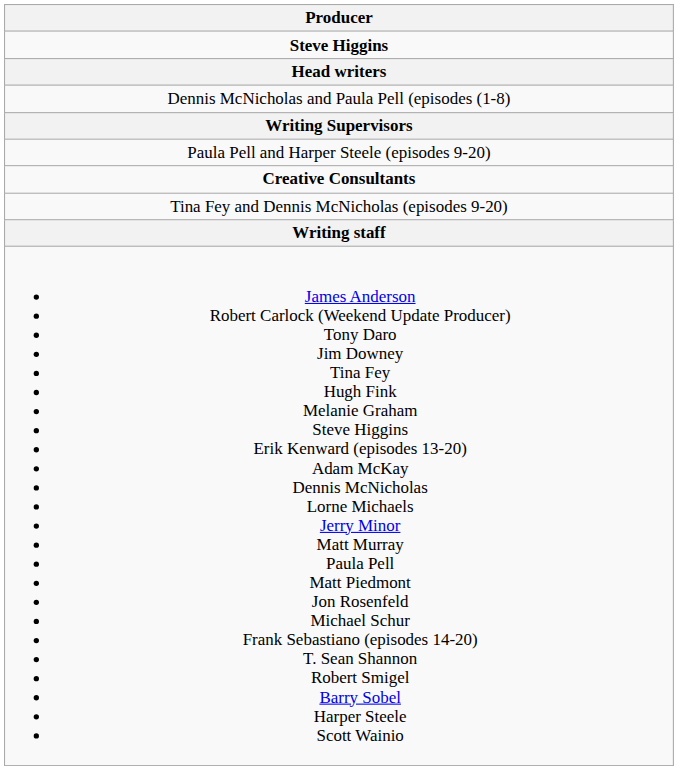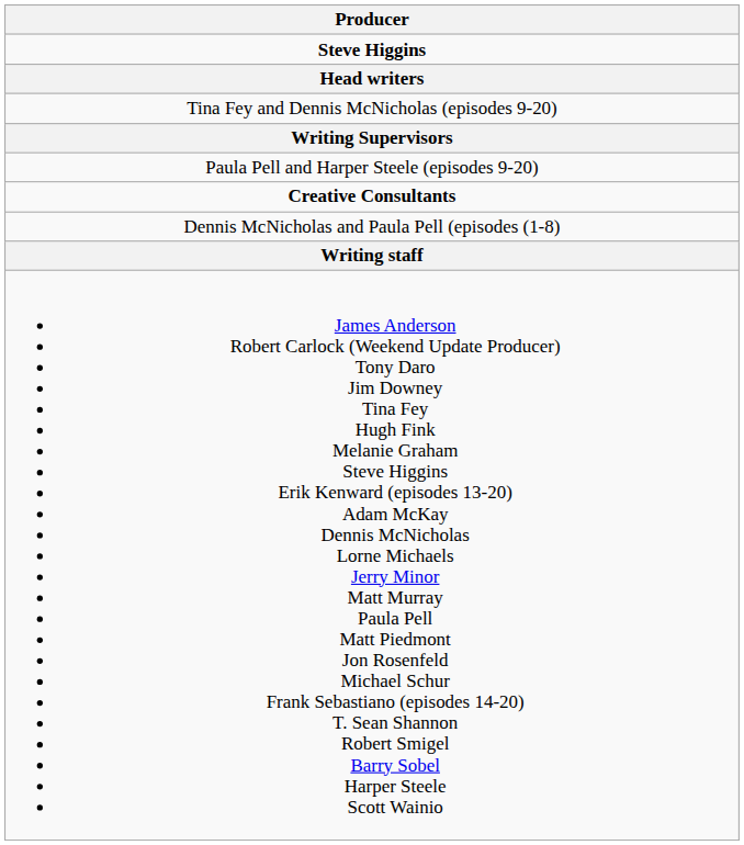row 4 | column 1: Dennis McNicholas and Paula Pell (episodes (1-8) -> Tina Fey and Dennis McNicholas (episodes 9-20)
row 8 | column 1: Tina Fey and Dennis McNicholas (episodes 9-20) -> Dennis McNicholas and Paula Pell (episodes (1-8)
